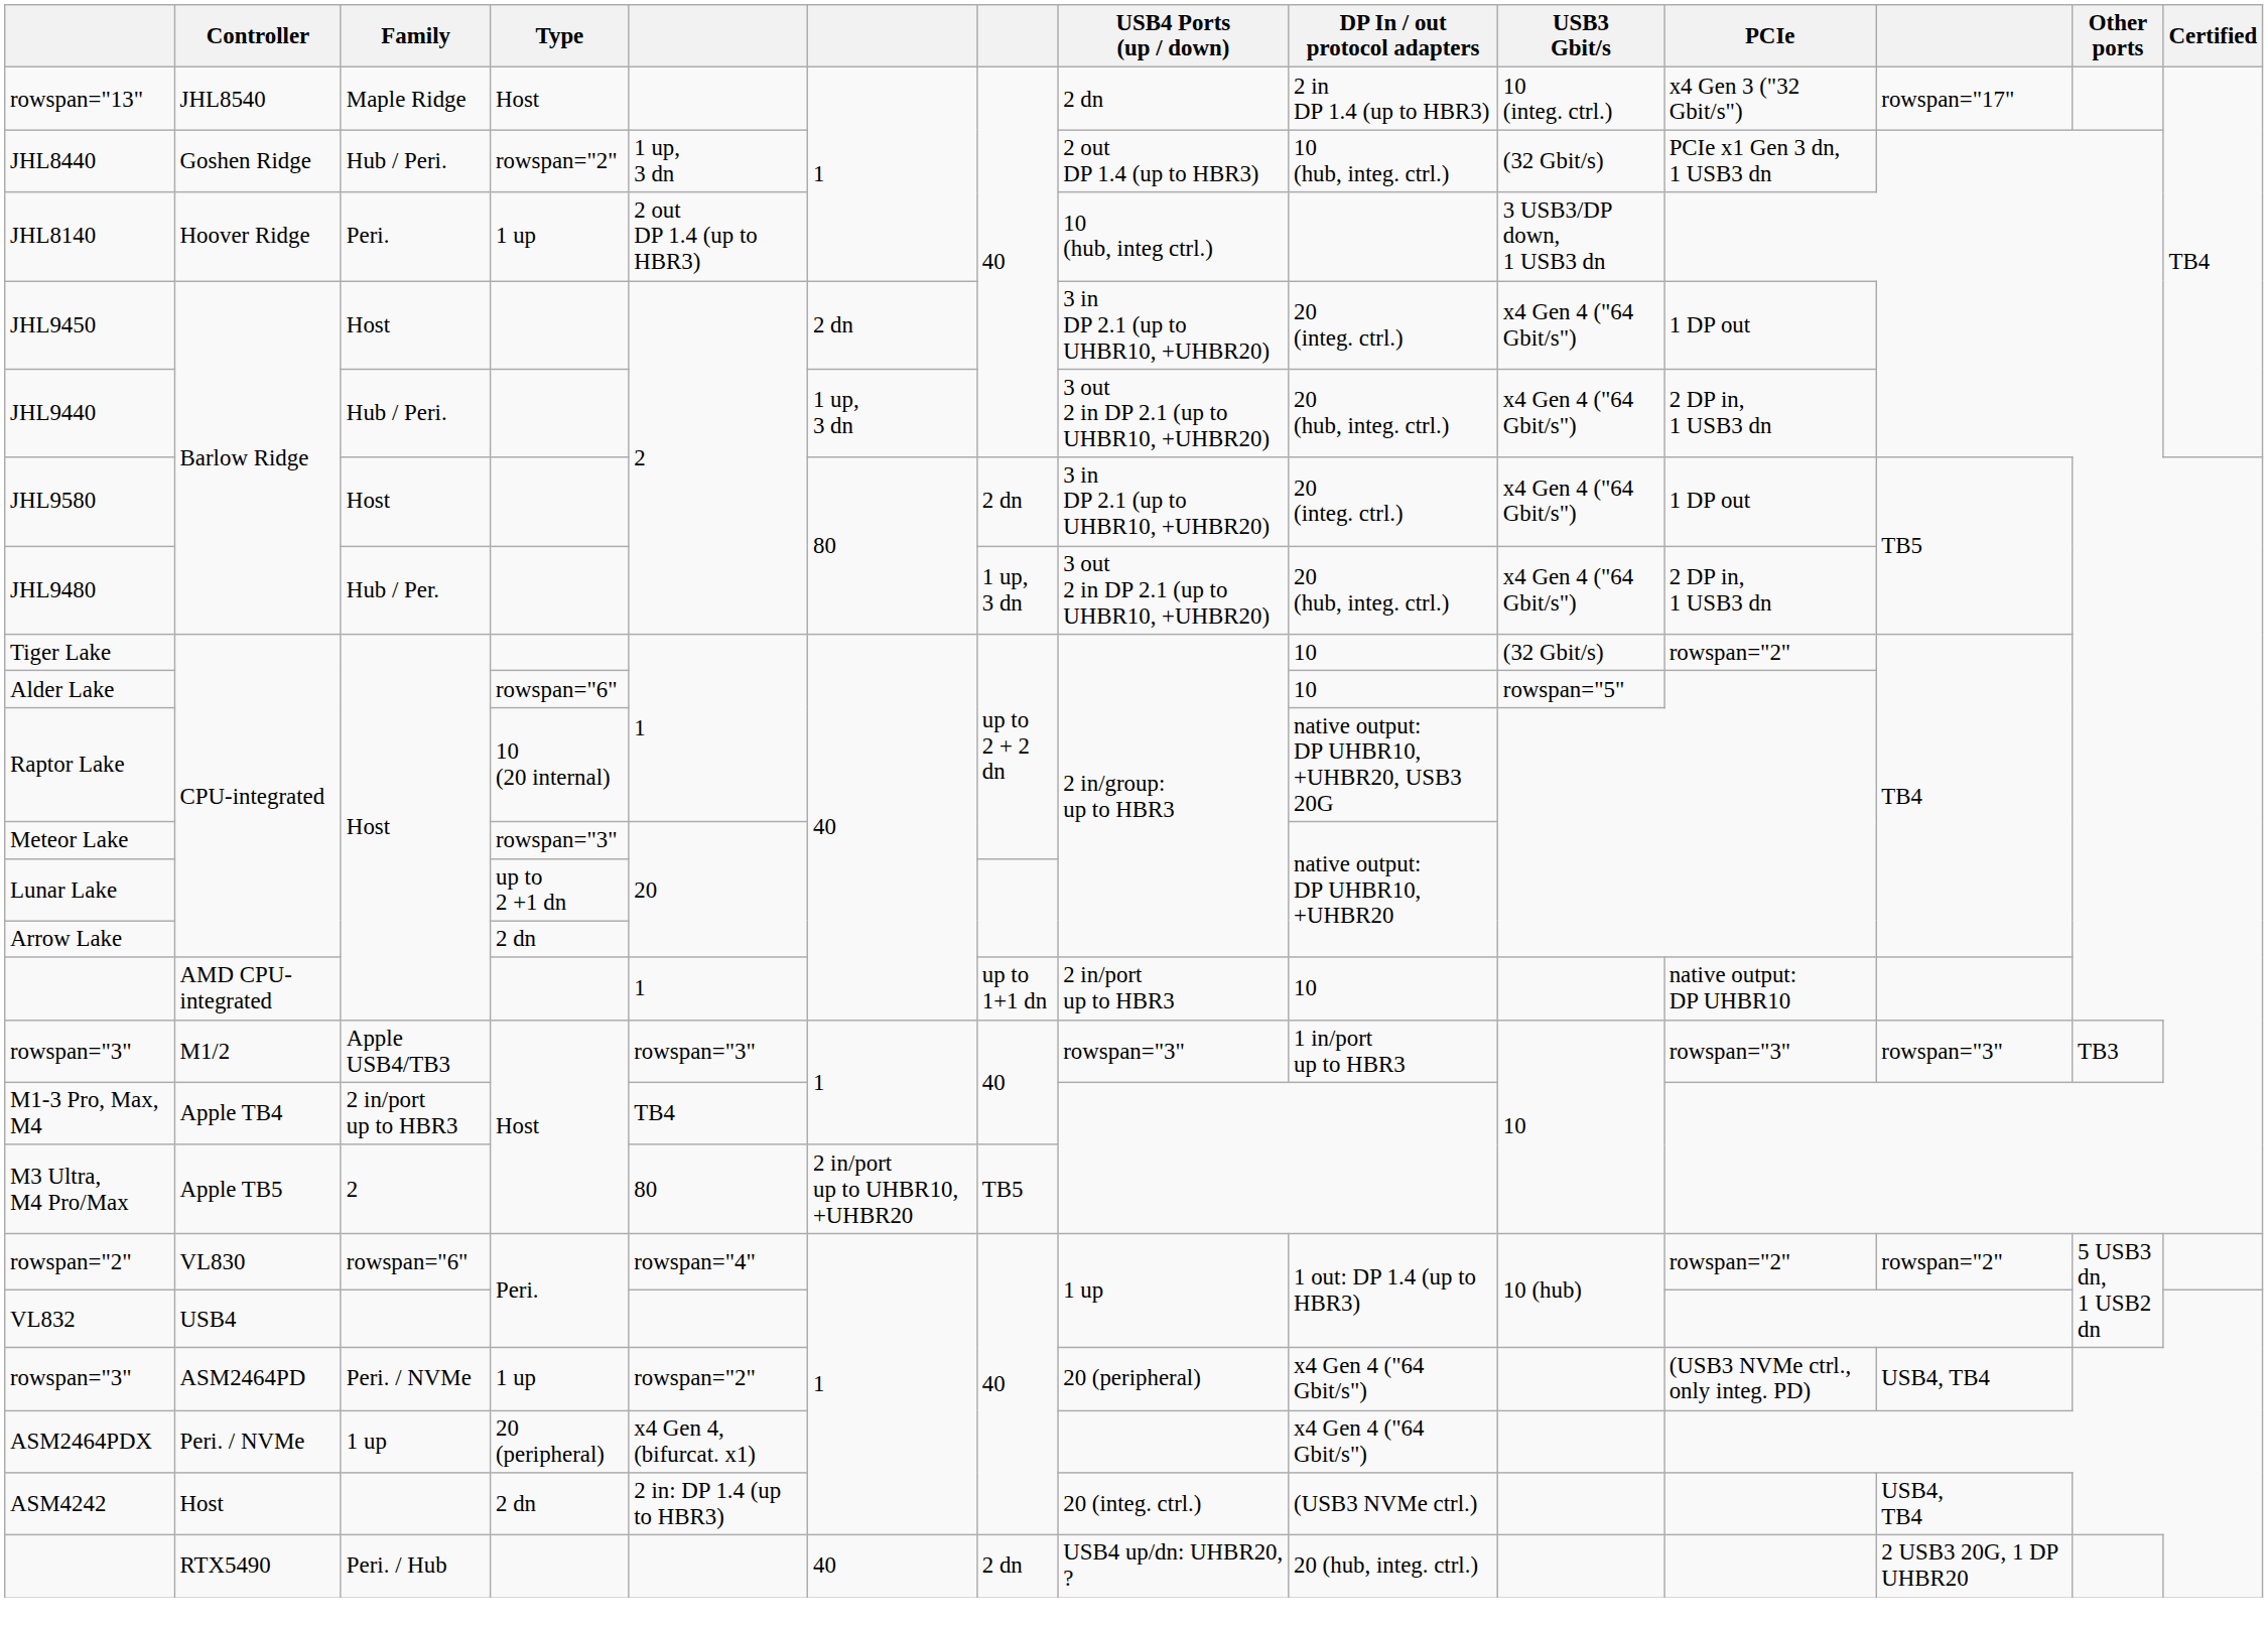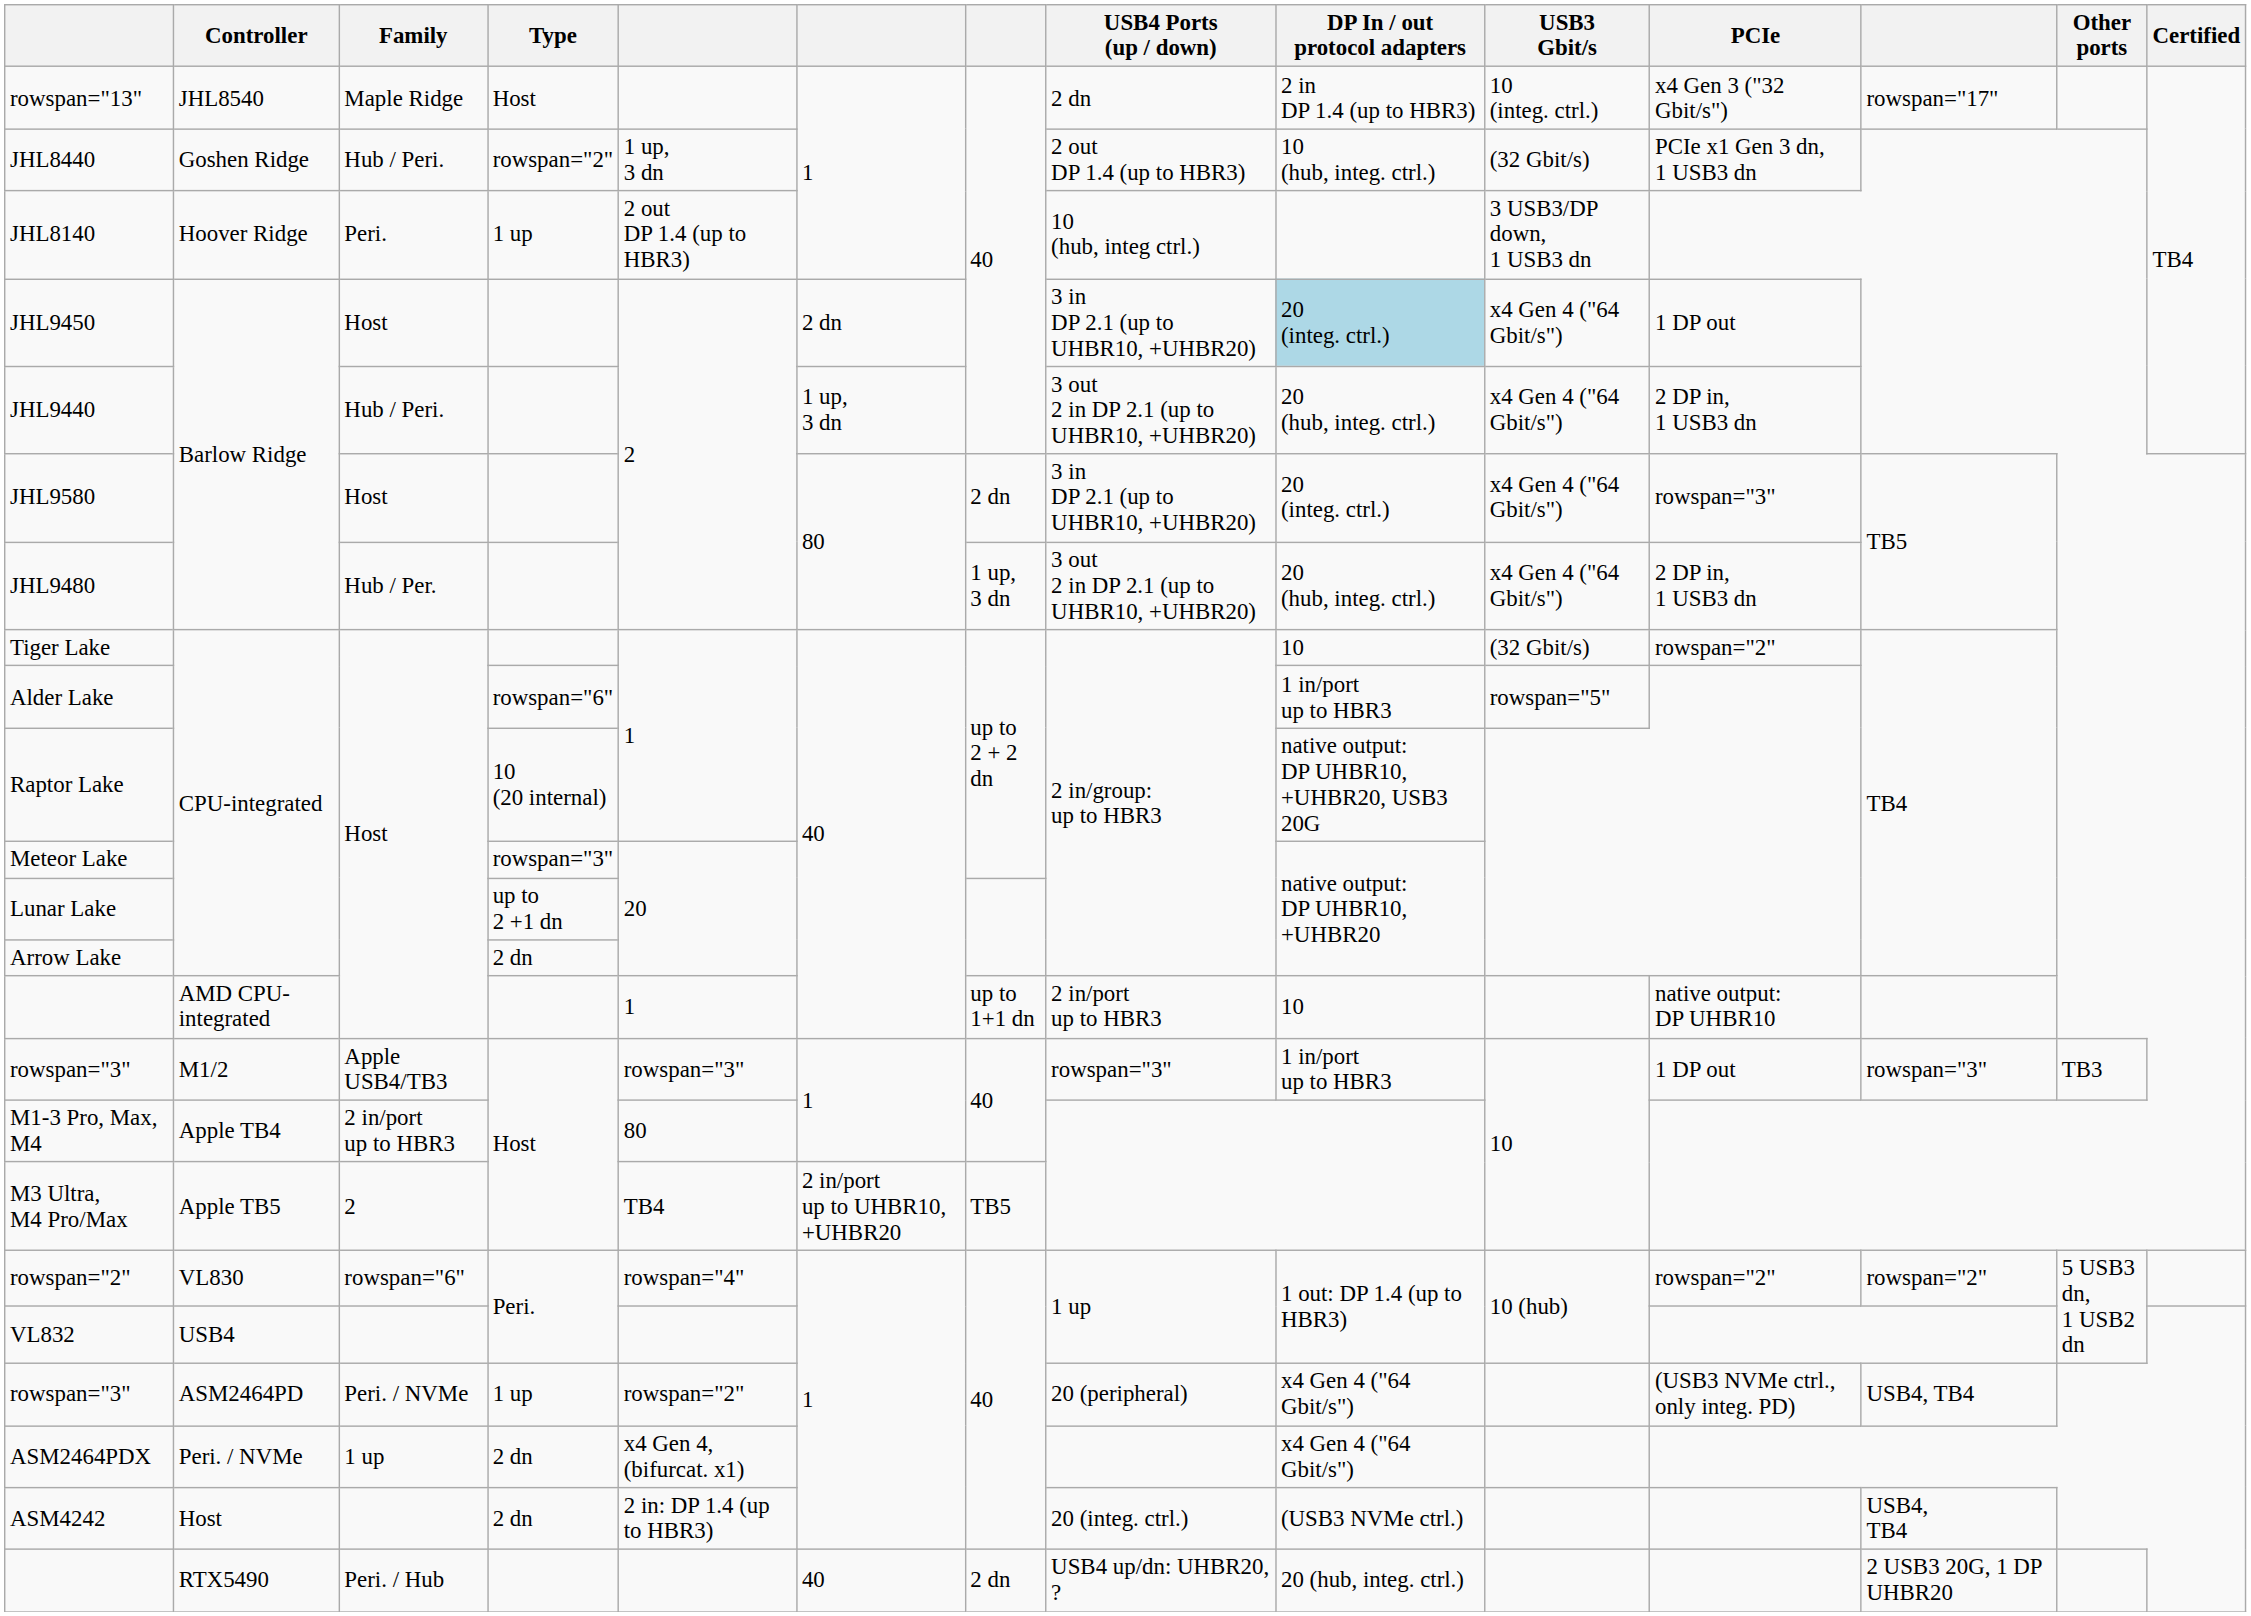JHL9450 | DP In / out protocol adapters: no background -> lightblue background
JHL9580 | PCIe: 1 DP out -> rowspan="3"
Alder Lake | DP In / out protocol adapters: 10 -> 1 in/port up to HBR3
rowspan="3" / M1/2 | PCIe: rowspan="3" -> 1 DP out
M1-3 Pro, Max, M4 | column 5: TB4 -> 80
M3 Ultra, M4 Pro/Max | column 5: 80 -> TB4
ASM2464PDX | Type: 20 (peripheral) -> 2 dn
